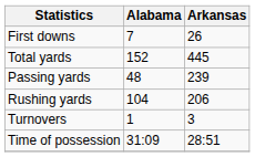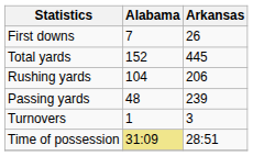rows swapped: Rushing yards <-> Passing yards
Time of possession | Alabama: no background -> khaki background
